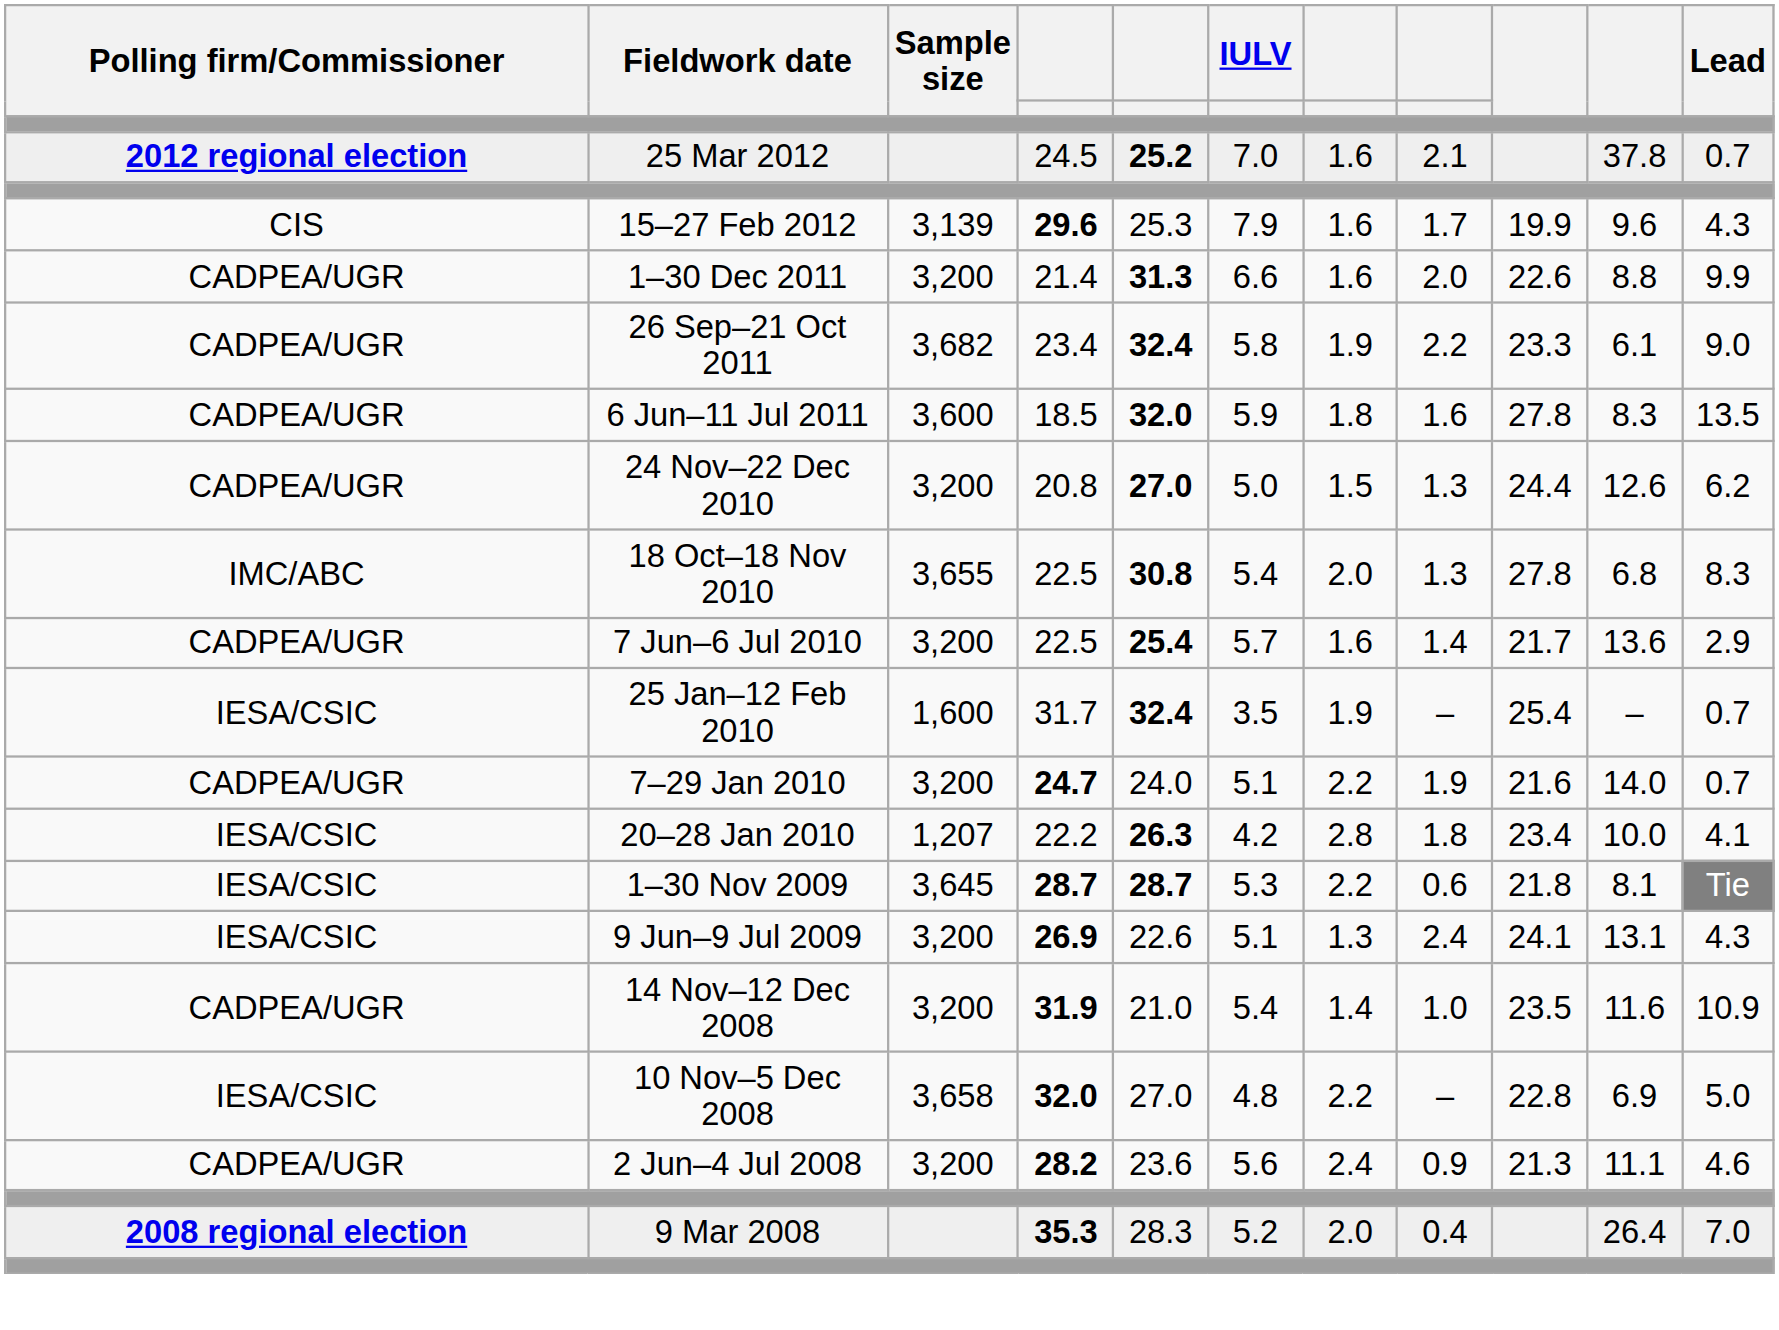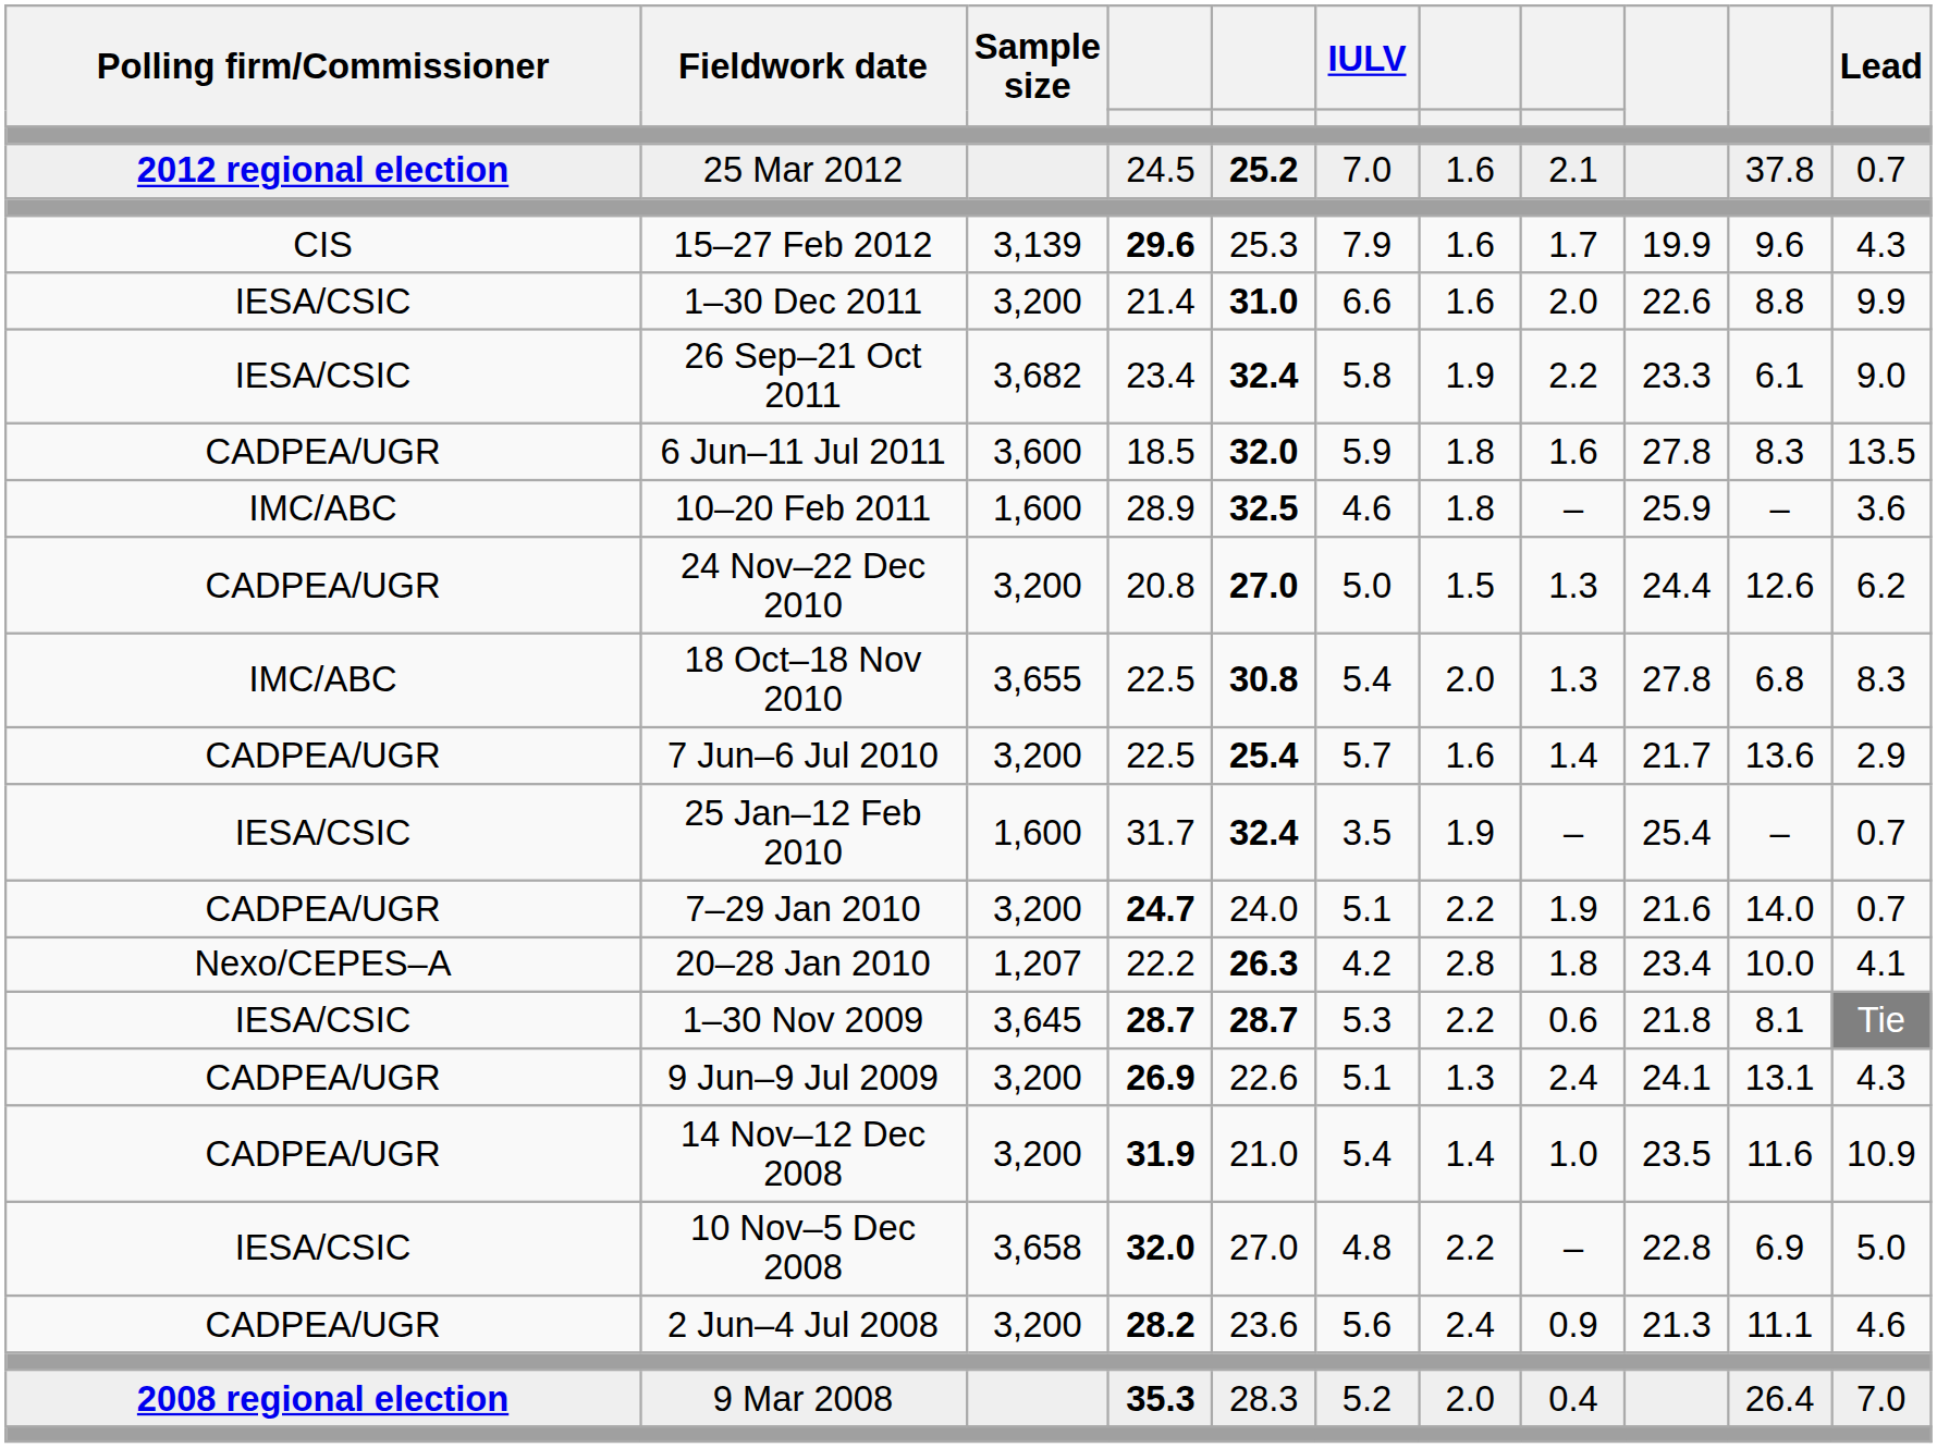1–30 Dec 2011 | Polling firm/Commissioner: CADPEA/UGR -> IESA/CSIC
1–30 Dec 2011 | column 5: 31.3 -> 31.0
26 Sep–21 Oct 2011 | Polling firm/Commissioner: CADPEA/UGR -> IESA/CSIC
+ row: IMC/ABC | 10–20 Feb 2011 | 1,600 | 28.9 | 32.5 | 4.6 | 1.8 | – | 25.9 | – | 3.6
20–28 Jan 2010 | Polling firm/Commissioner: IESA/CSIC -> Nexo/CEPES–A
9 Jun–9 Jul 2009 | Polling firm/Commissioner: IESA/CSIC -> CADPEA/UGR
